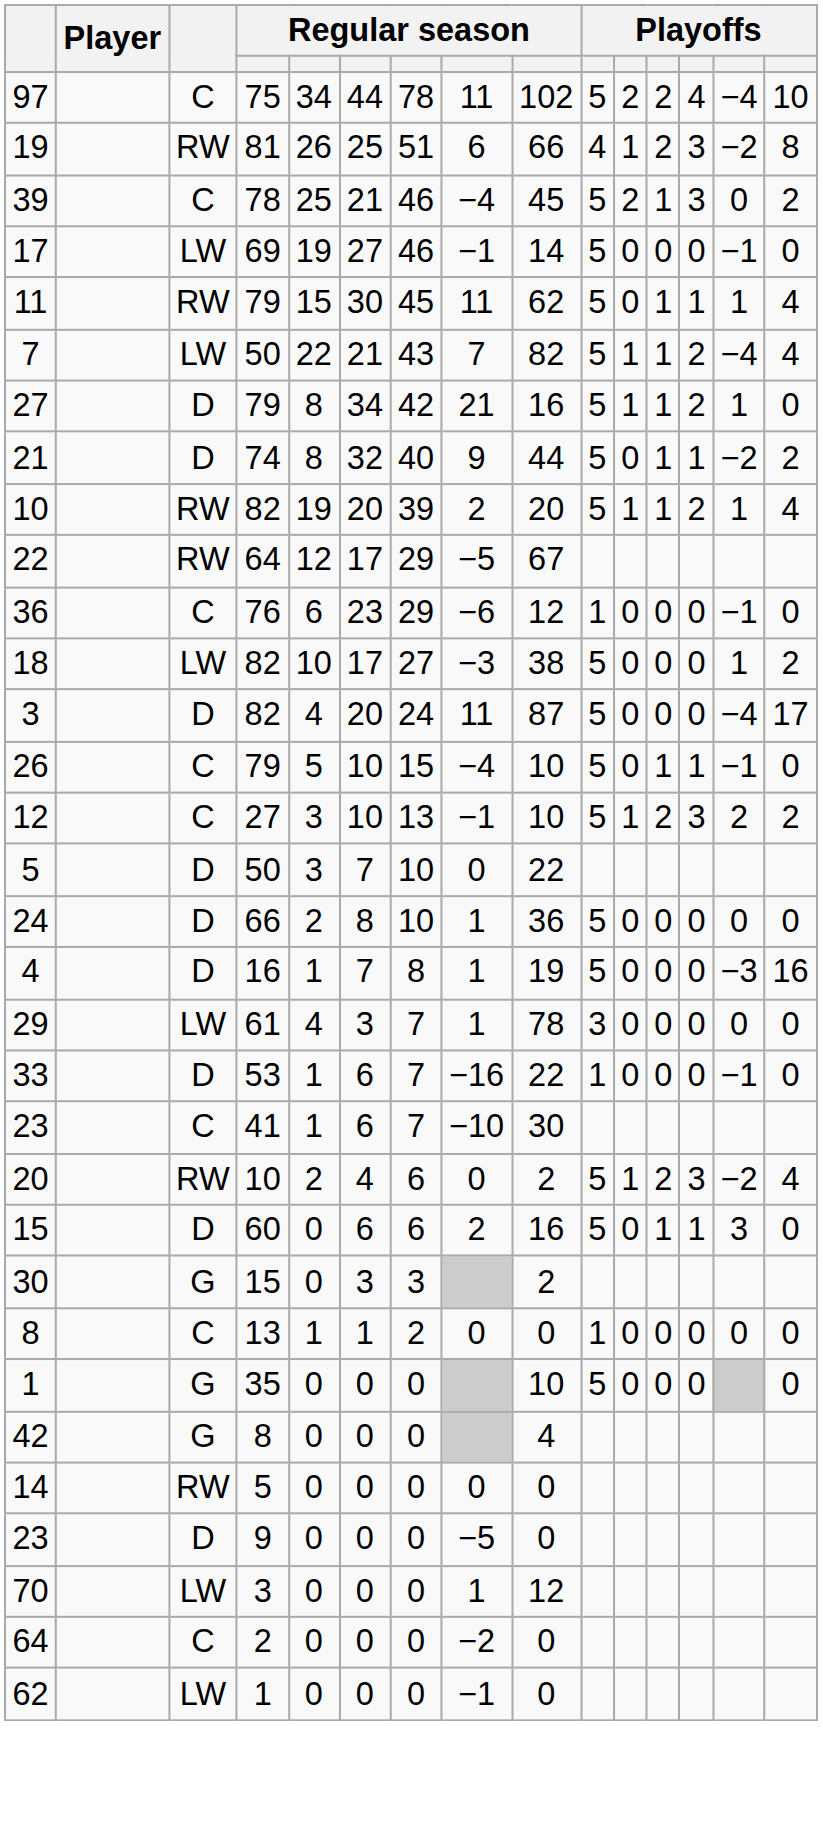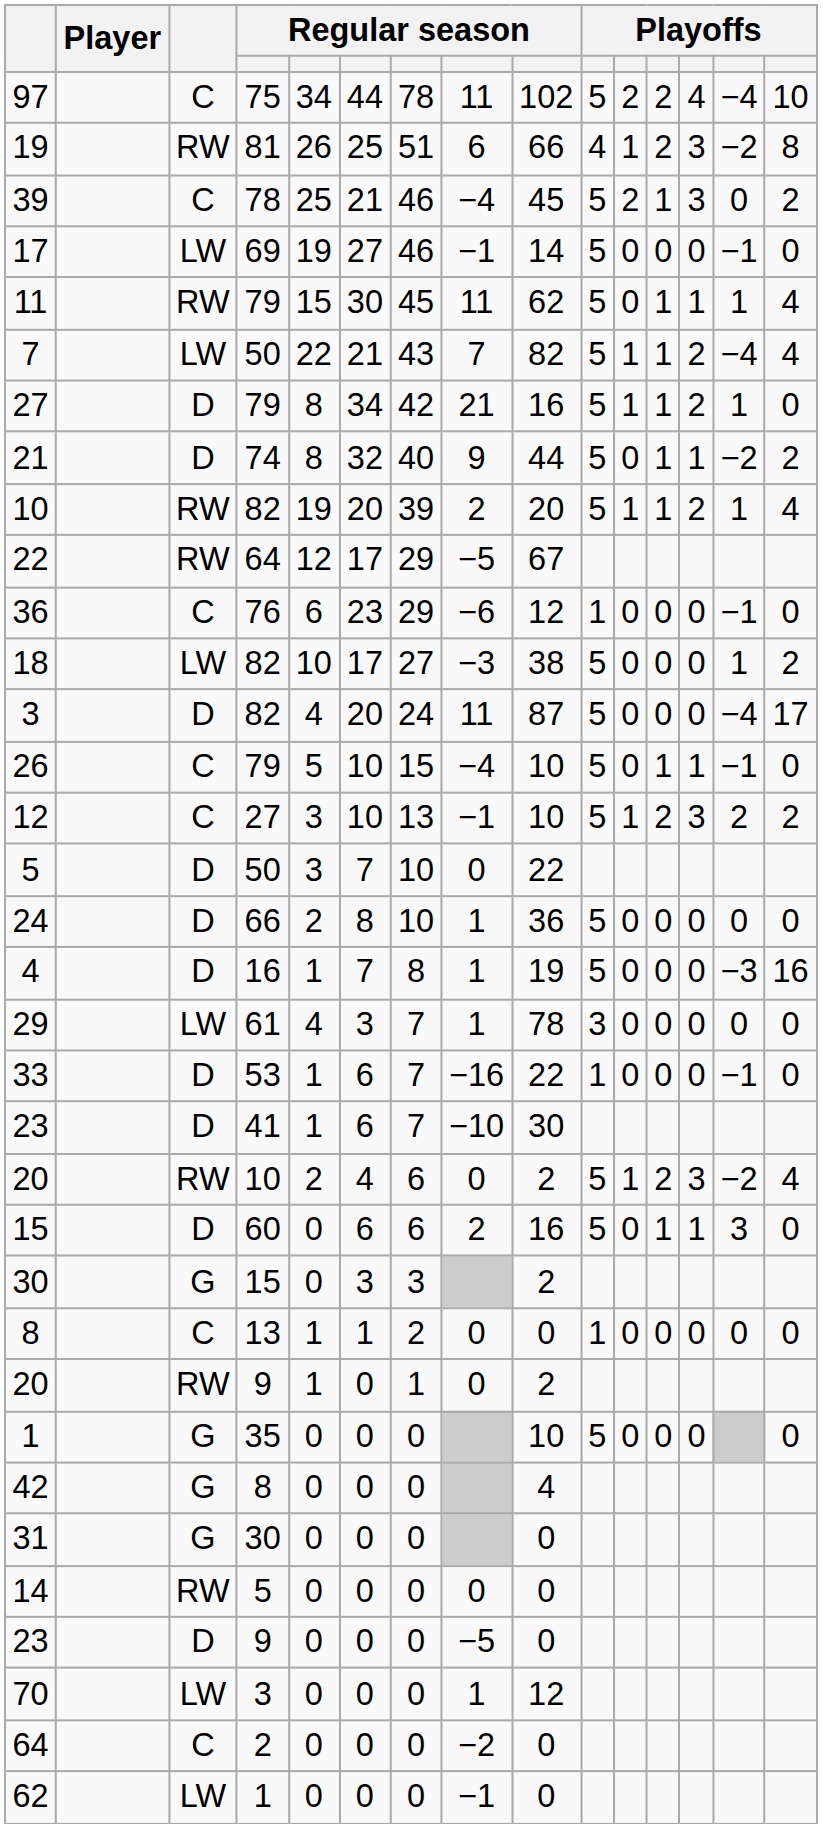23 / 41 | column 3: C -> D
+ row: 20 | RW | 9 | 1 | 0 | 1 | 0 | 2
+ row: 31 | G | 30 | 0 | 0 | 0 | 0
